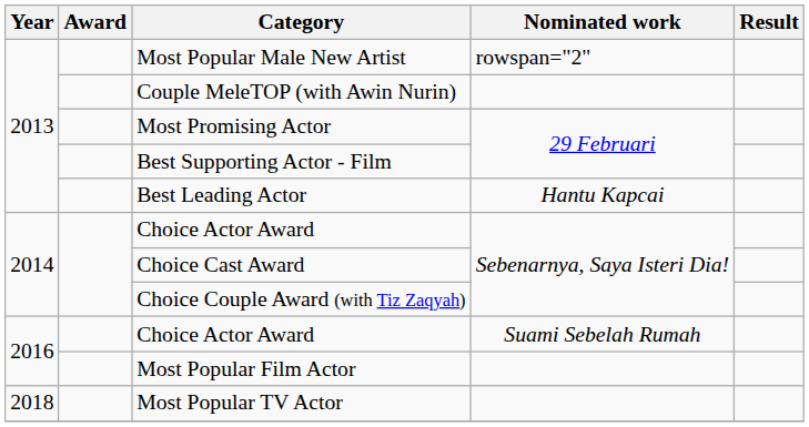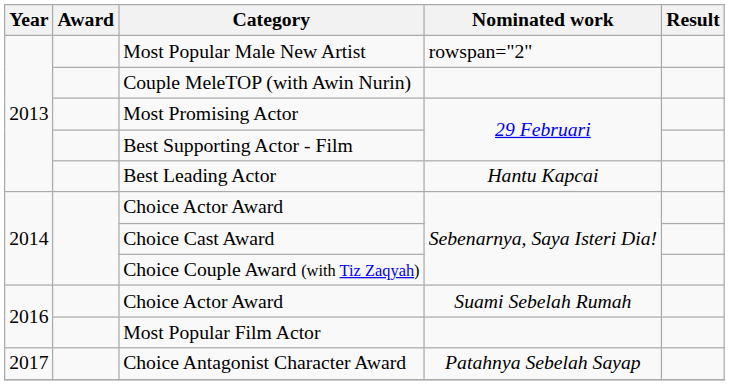+ row: 2017 | Choice Antagonist Character Award | Patahnya Sebelah Sayap
- row: 2018 | Most Popular TV Actor
